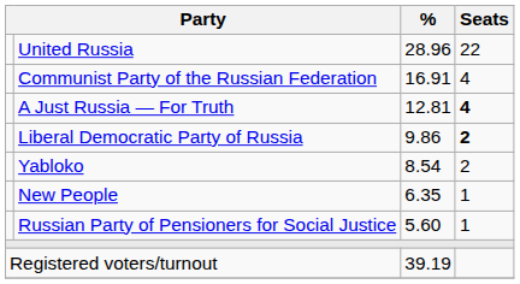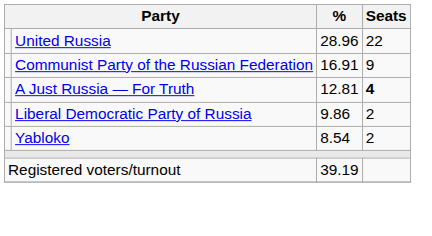Communist Party of the Russian Federation | Seats: 4 -> 9
Liberal Democratic Party of Russia | Seats: bold -> normal
- row: New People | 6.35 | 1
- row: Russian Party of Pensioners for Social Justice | 5.60 | 1
